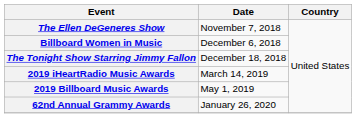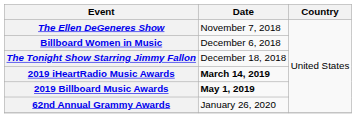2019 iHeartRadio Music Awards | Date: normal -> bold
2019 Billboard Music Awards | Date: normal -> bold
